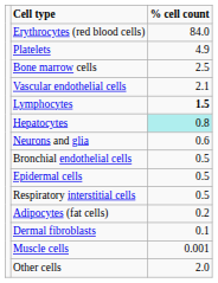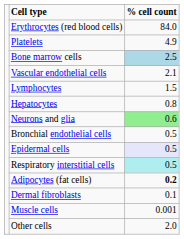Bone marrow cells | % cell count: no background -> lightblue background
Lymphocytes | % cell count: bold -> normal
Hepatocytes | % cell count: paleturquoise background -> no background
Neurons and glia | % cell count: no background -> lightgreen background
Epidermal cells | % cell count: no background -> lavender background
Respiratory interstitial cells | % cell count: no background -> paleturquoise background
Adipocytes (fat cells) | % cell count: normal -> bold
